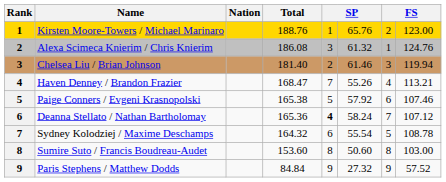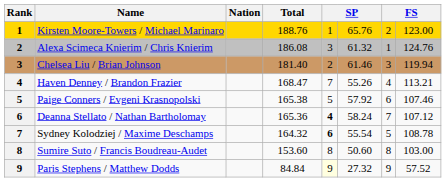Sydney Kolodziej / Maxime Deschamps | column 5: normal -> bold
Paris Stephens / Matthew Dodds | column 5: no background -> lightyellow background
